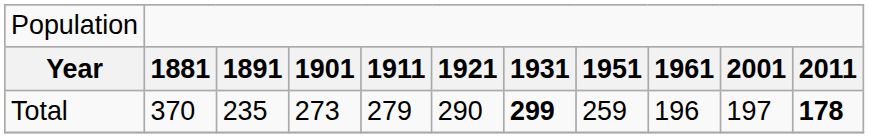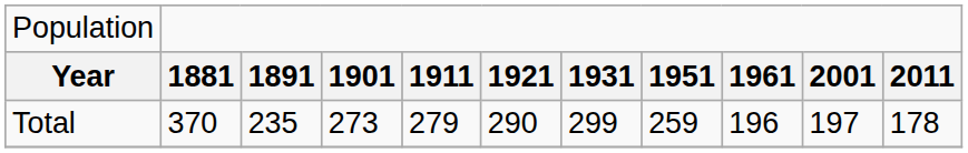row 3 | column 7: bold -> normal
row 3 | column 11: bold -> normal
